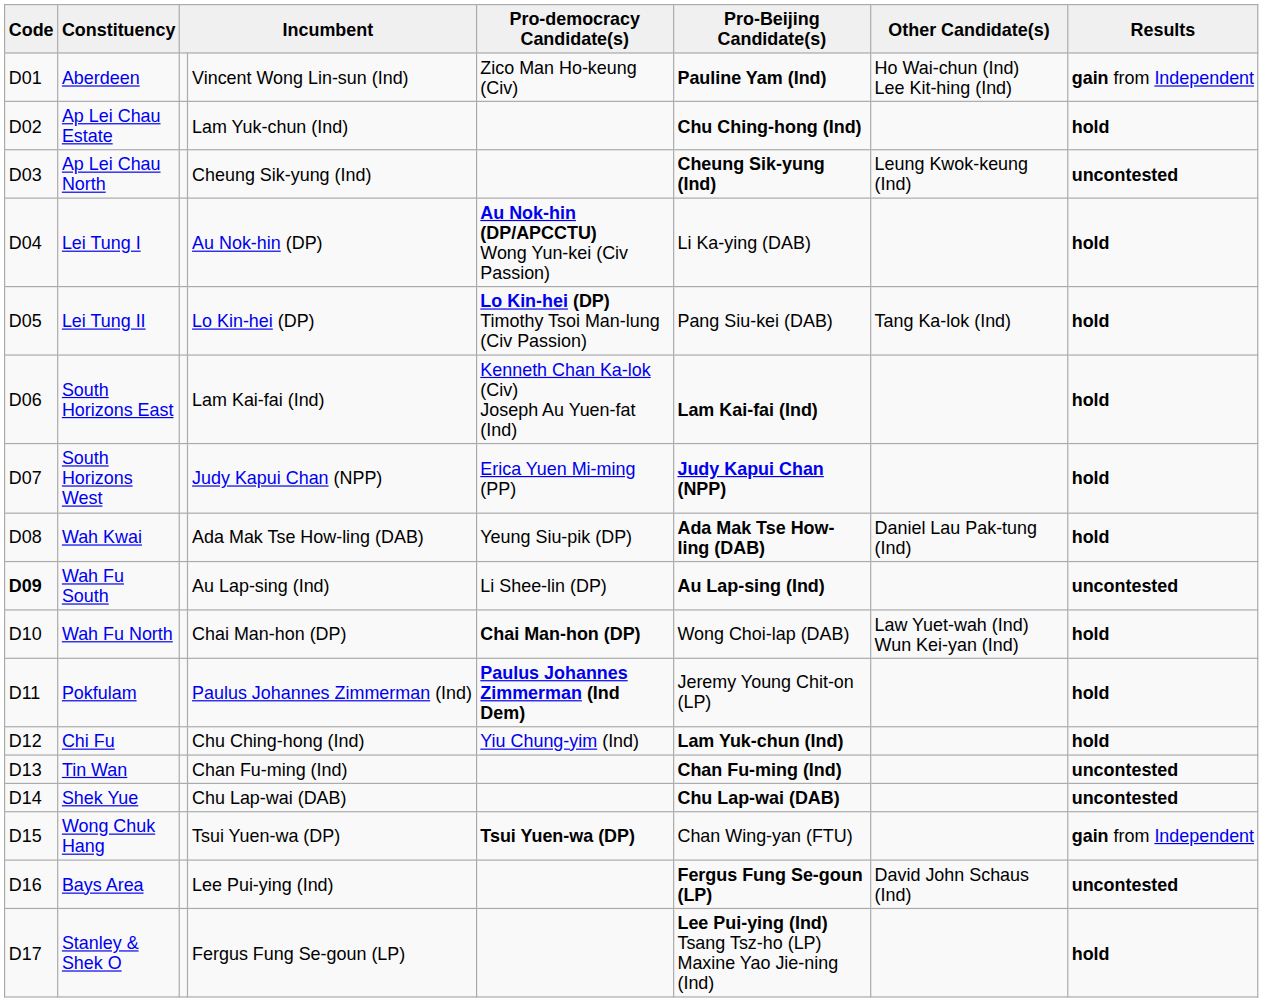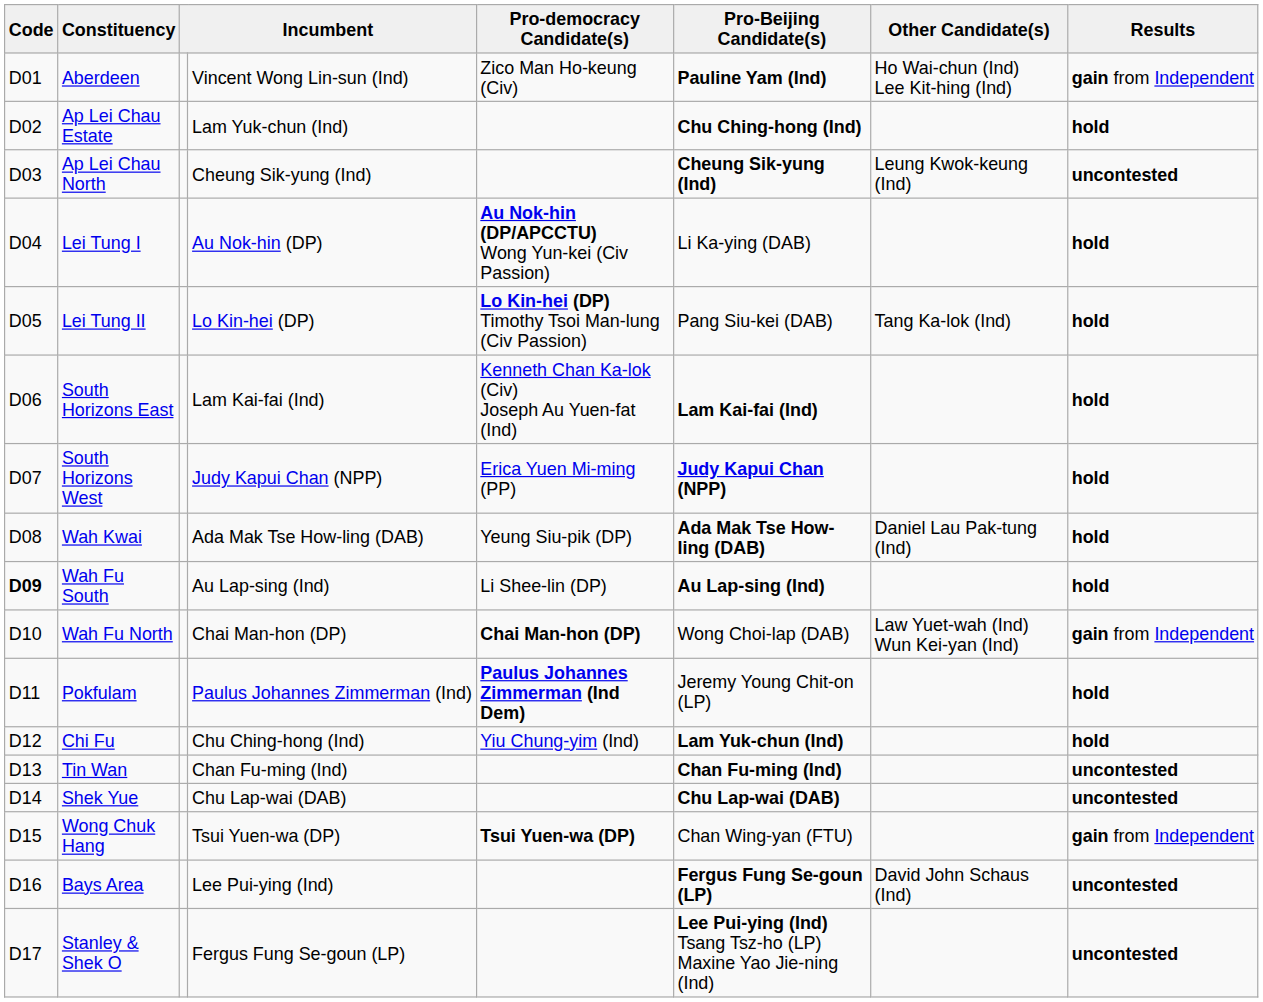Wah Fu South | column 8: uncontested -> hold
Wah Fu North | column 8: hold -> gain from Independent
Stanley & Shek O | column 8: hold -> uncontested
